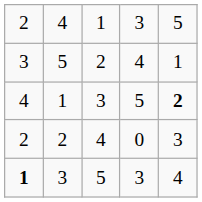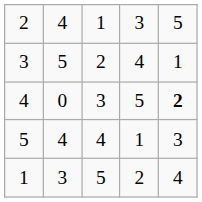row 3 | column 2: 1 -> 0
row 4 | column 1: 2 -> 5
row 4 | column 2: 2 -> 4
row 4 | column 4: 0 -> 1
row 5 | column 1: bold -> normal
row 5 | column 4: 3 -> 2
